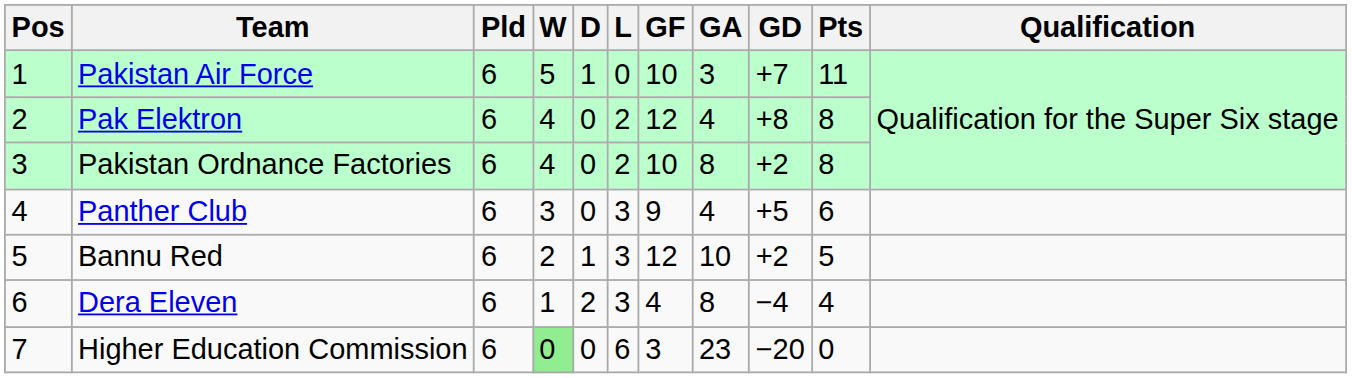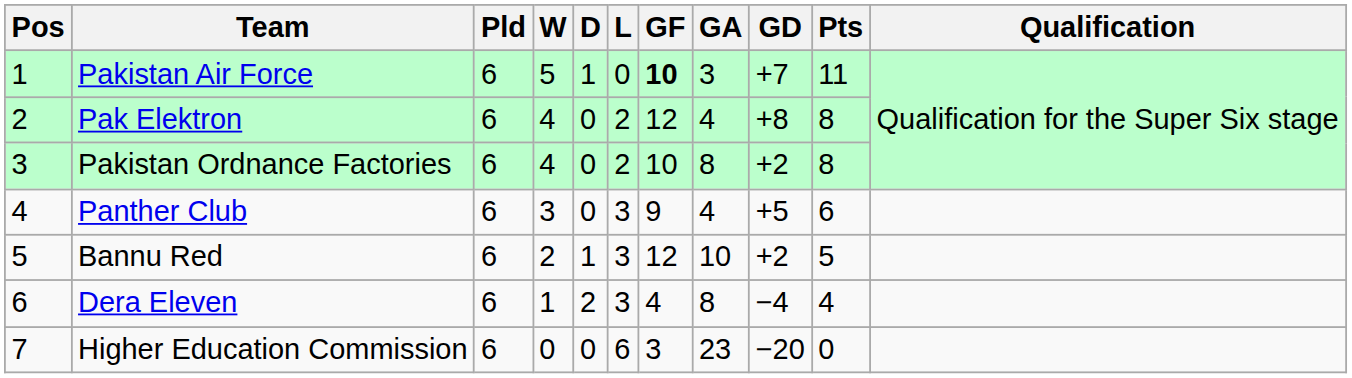Pakistan Air Force | GF: normal -> bold
Higher Education Commission | W: lightgreen background -> no background
